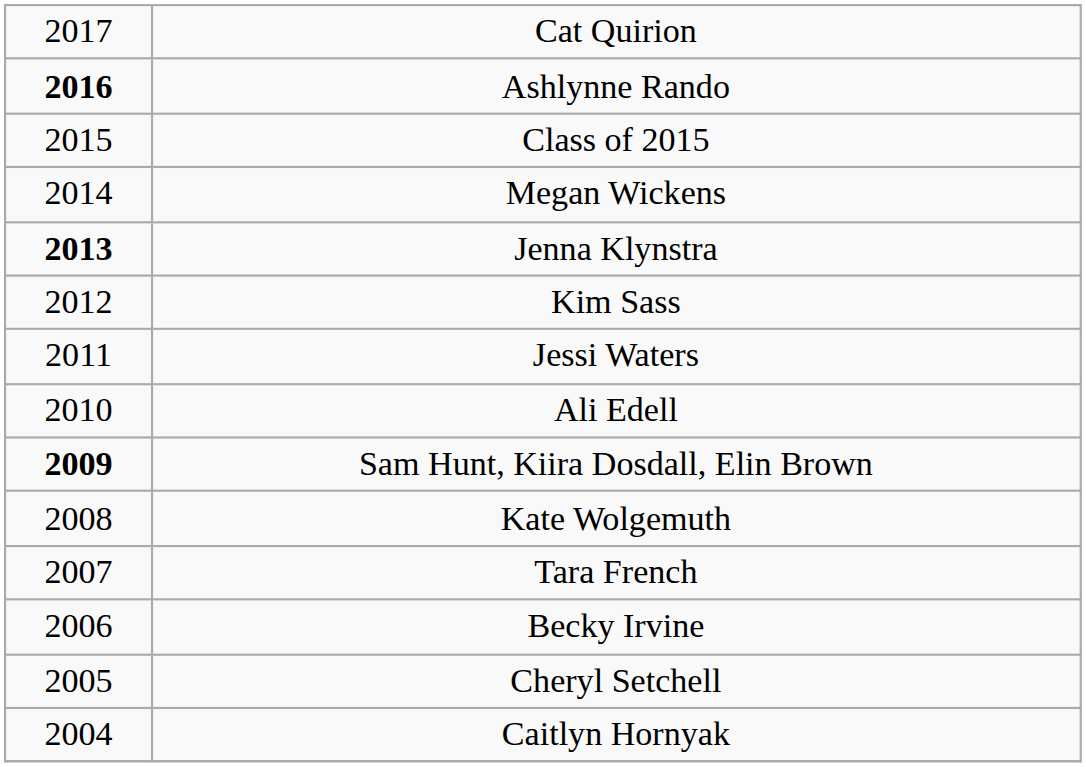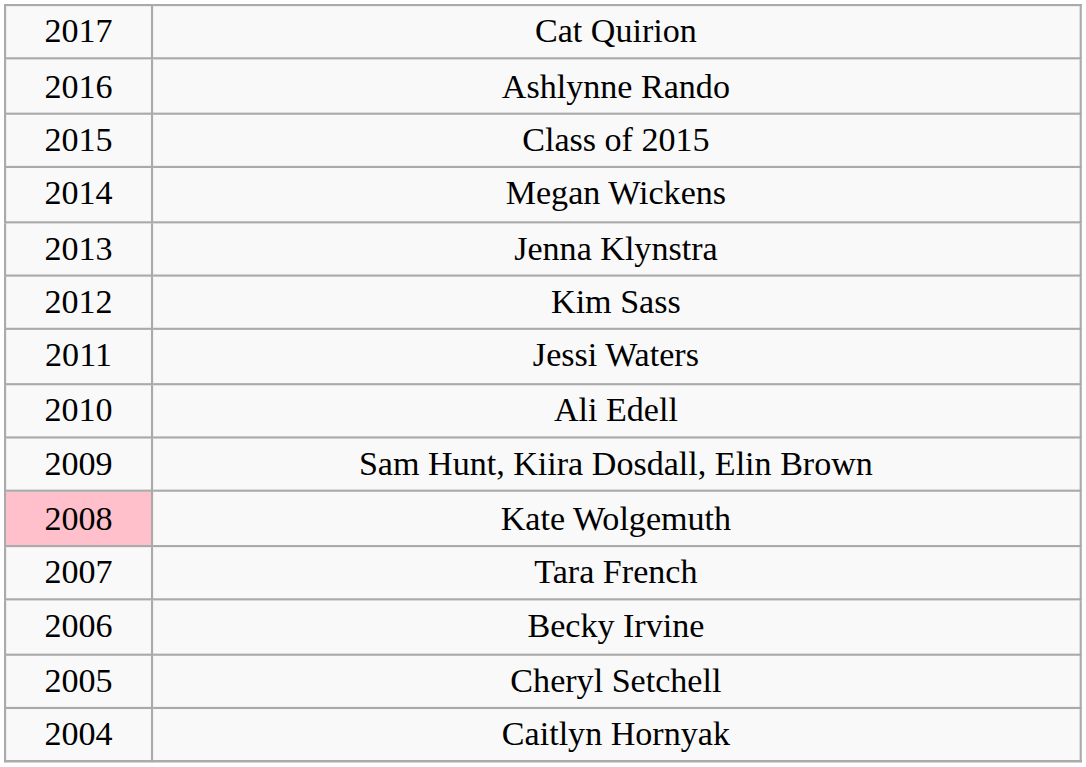Ashlynne Rando | column 1: bold -> normal
Jenna Klynstra | column 1: bold -> normal
Sam Hunt, Kiira Dosdall, Elin Brown | column 1: bold -> normal
Kate Wolgemuth | column 1: no background -> pink background
